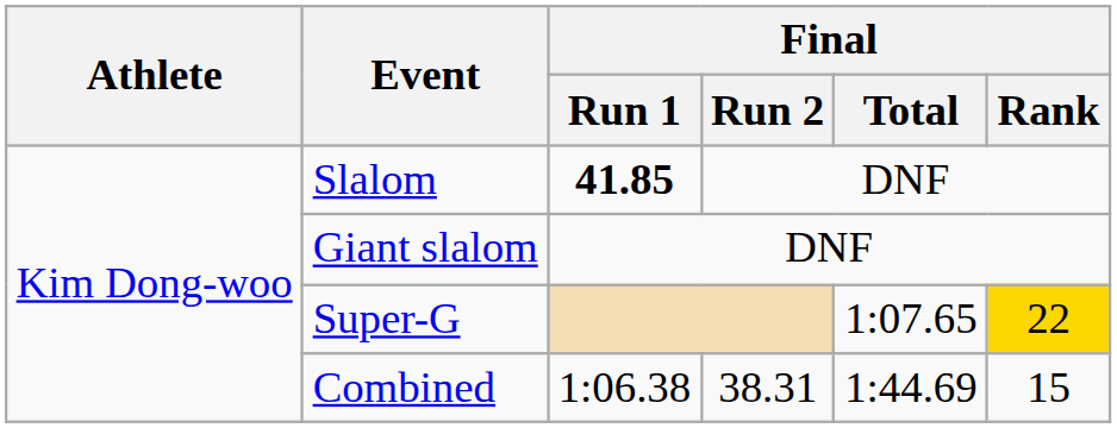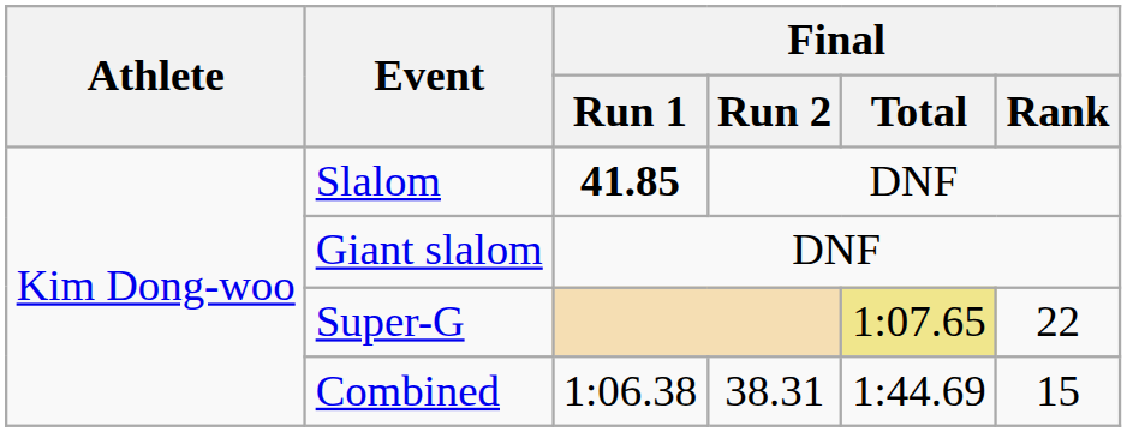Super-G | Final / Total: no background -> khaki background
Super-G | Final / Rank: gold background -> no background
